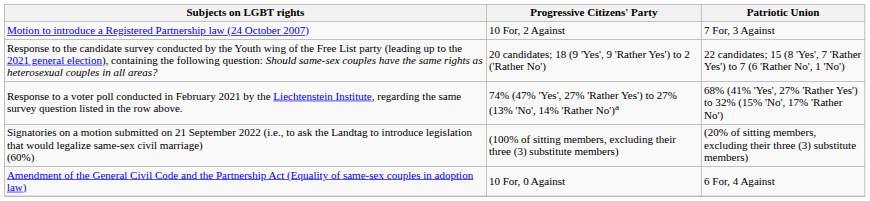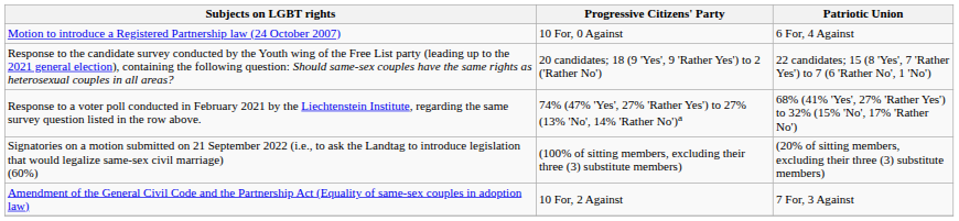row 2 | Progressive Citizens' Party: 10 For, 2 Against -> 10 For, 0 Against
row 2 | Patriotic Union: 7 For, 3 Against -> 6 For, 4 Against
row 6 | Progressive Citizens' Party: 10 For, 0 Against -> 10 For, 2 Against
row 6 | Patriotic Union: 6 For, 4 Against -> 7 For, 3 Against
